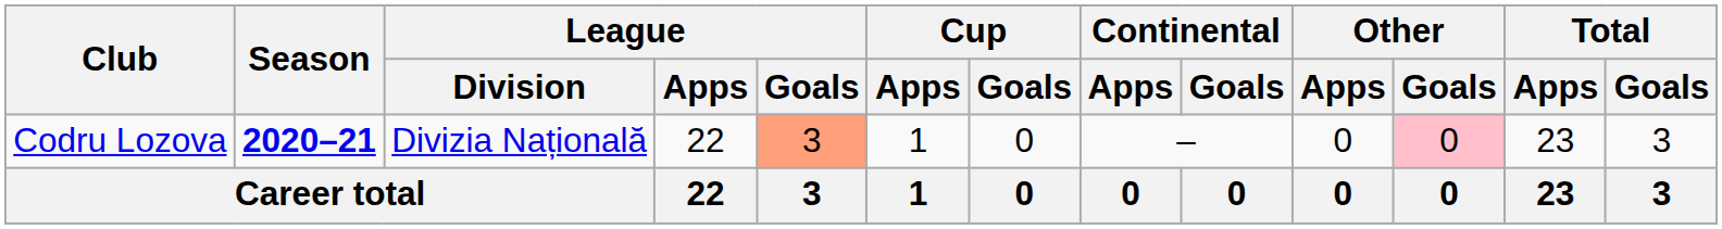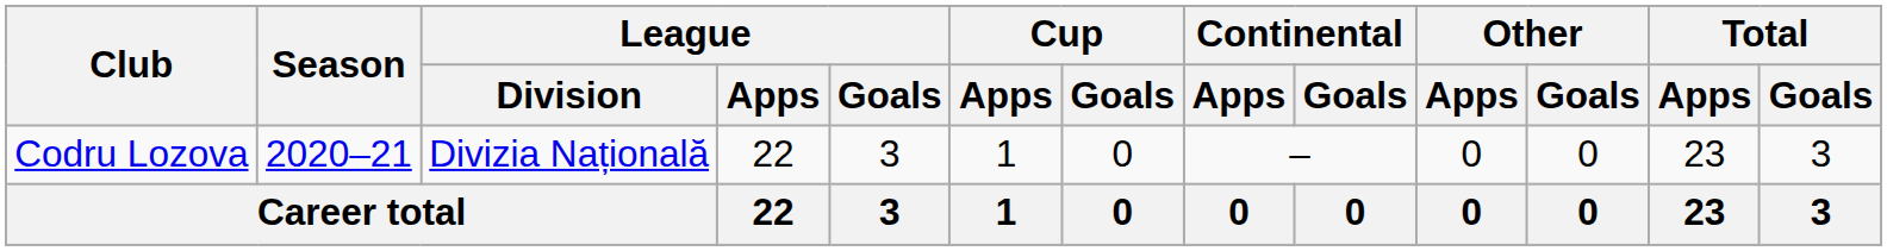Codru Lozova | Season: bold -> normal
Codru Lozova | League / Goals: lightsalmon background -> no background
Codru Lozova | Other / Goals: pink background -> no background
